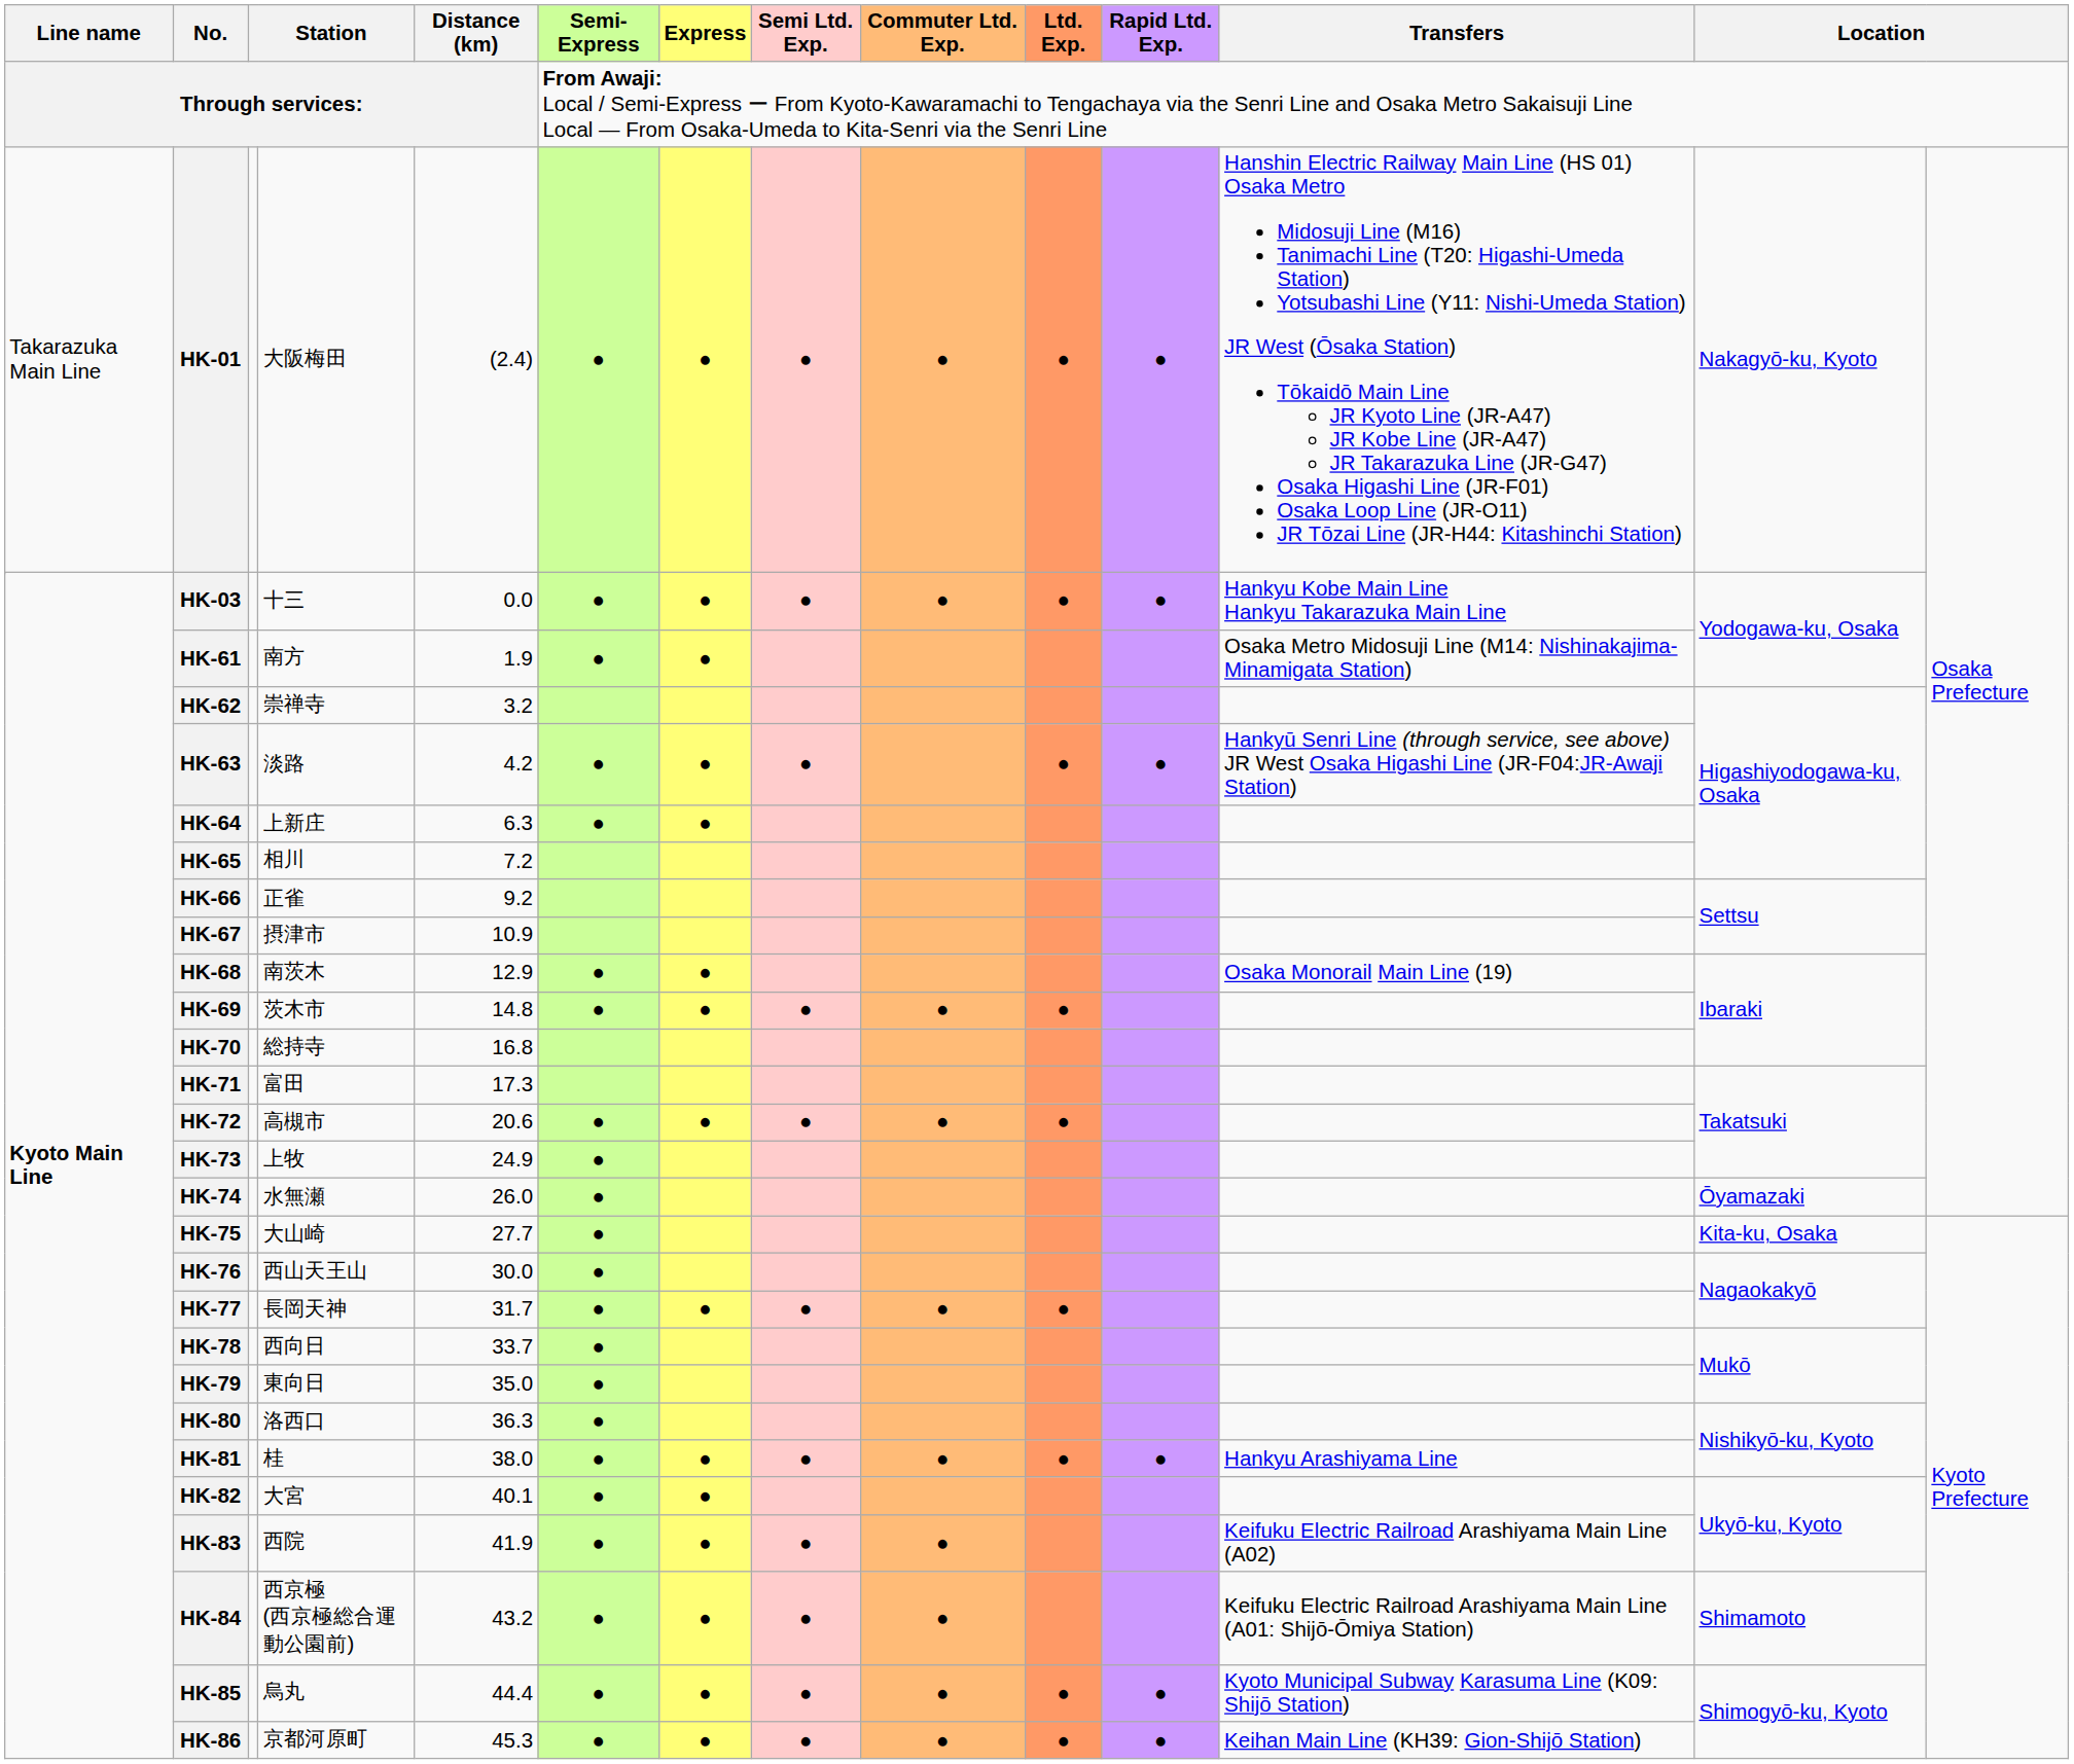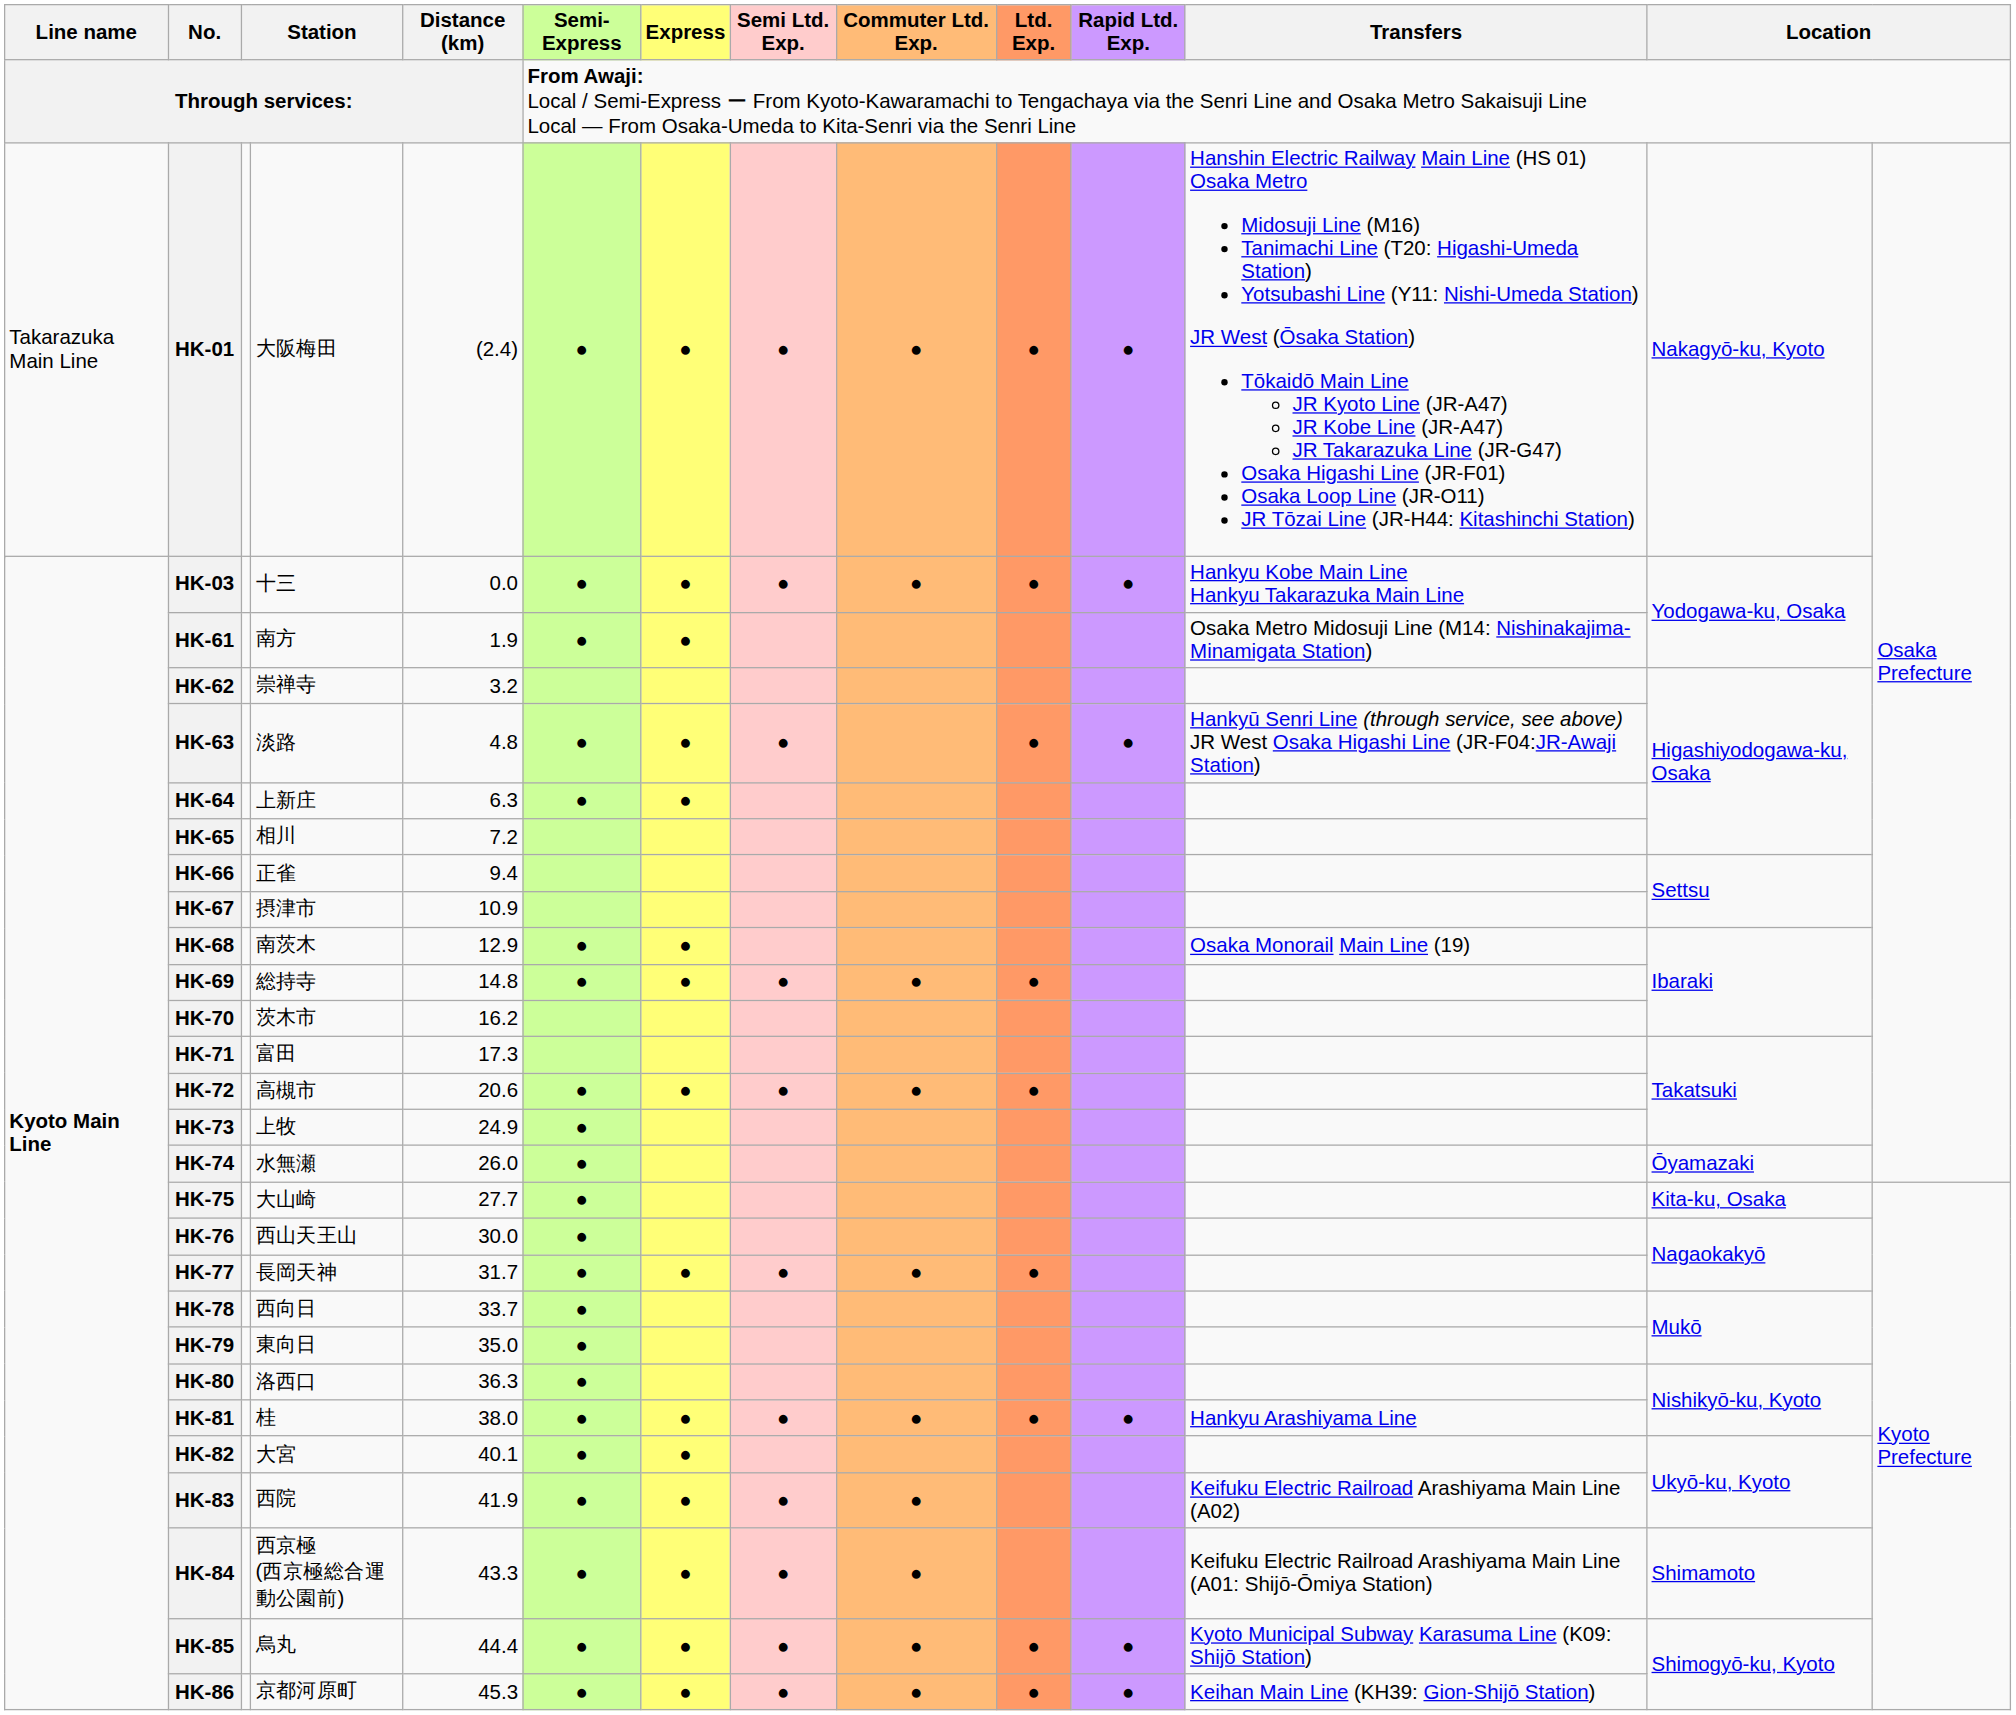HK-63 | Distance (km): 4.2 -> 4.8
HK-66 | Distance (km): 9.2 -> 9.4
HK-69 | column 4: 茨木市 -> 総持寺
HK-70 | column 4: 総持寺 -> 茨木市
HK-70 | Distance (km): 16.8 -> 16.2
HK-84 | Distance (km): 43.2 -> 43.3
